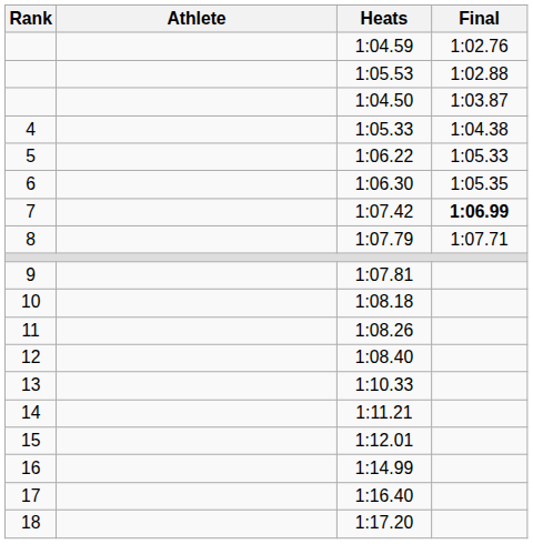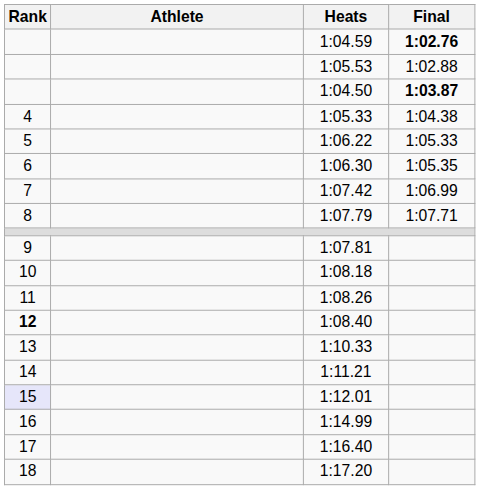1:04.59 | Final: normal -> bold
1:04.50 | Final: normal -> bold
1:07.42 | Final: bold -> normal
1:08.40 | Rank: normal -> bold
1:12.01 | Rank: no background -> lavender background
